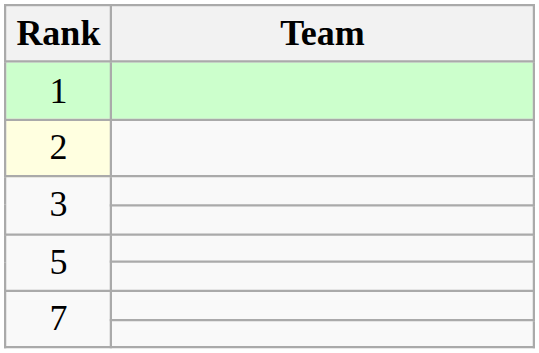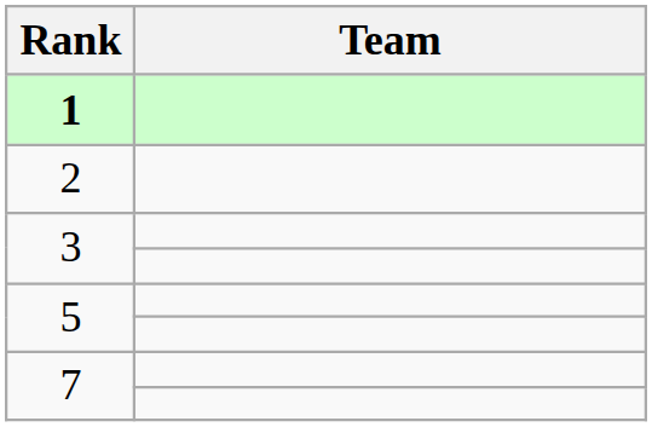row 2 | Rank: normal -> bold
row 3 | Rank: lightyellow background -> no background
